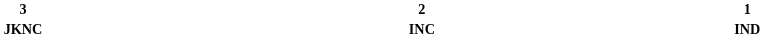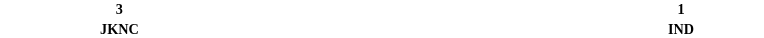- column: 2 | INC
